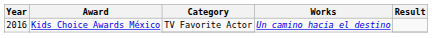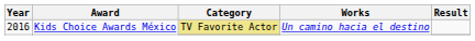Kids Choice Awards México / TV Favorite Actor | Category: no background -> khaki background
